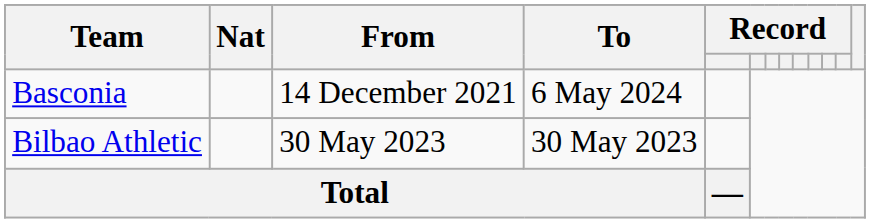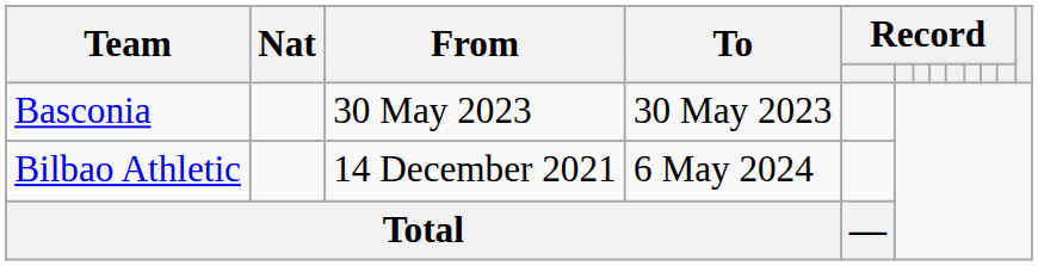Basconia | From: 14 December 2021 -> 30 May 2023
Basconia | To: 6 May 2024 -> 30 May 2023
Bilbao Athletic | From: 30 May 2023 -> 14 December 2021
Bilbao Athletic | To: 30 May 2023 -> 6 May 2024
